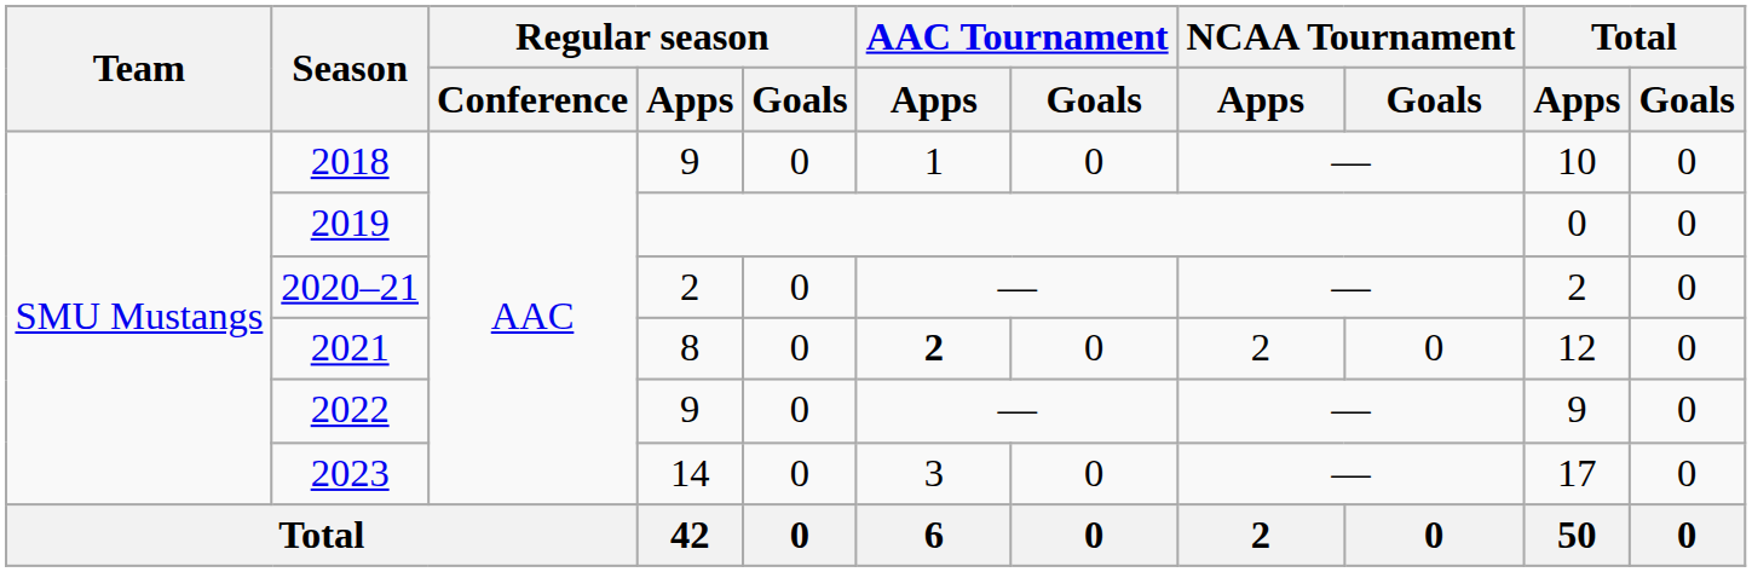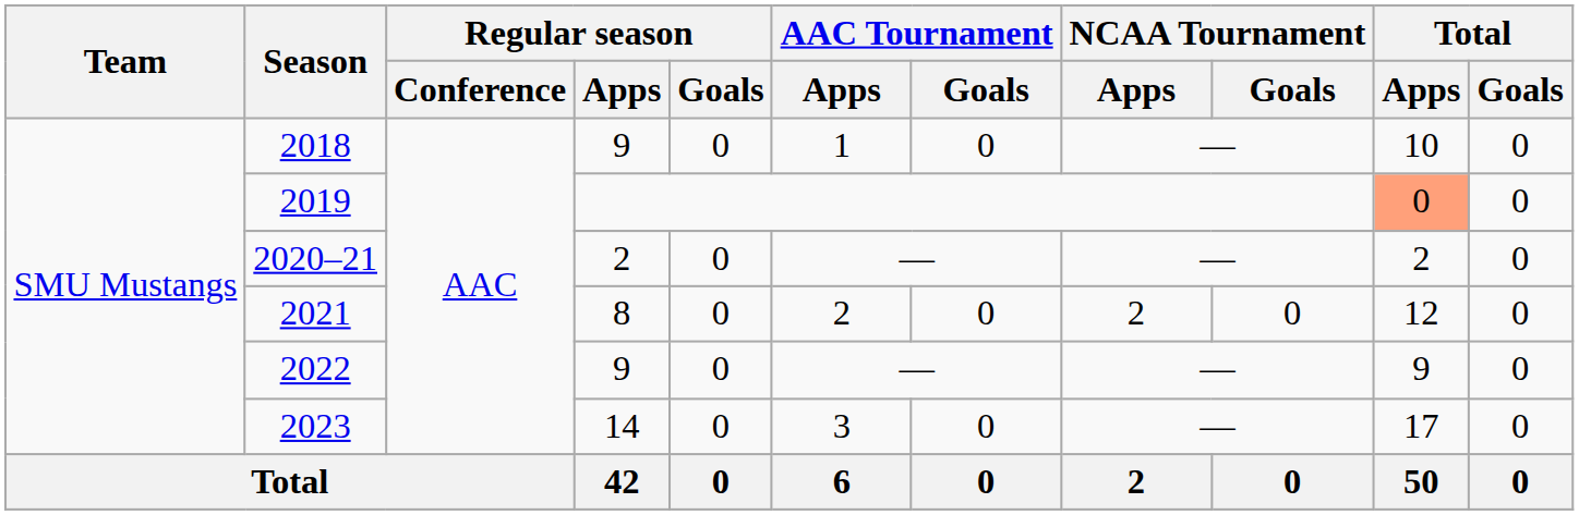2019 | Total / Apps: no background -> lightsalmon background
2021 | AAC Tournament / Apps: bold -> normal
